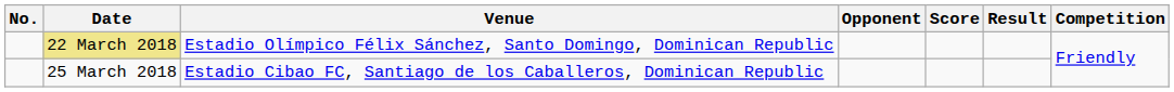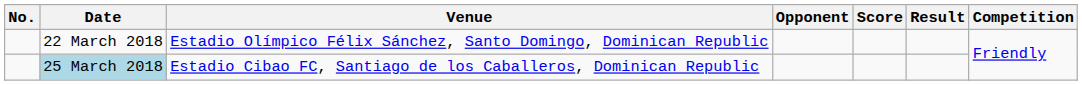22 March 2018 | Date: khaki background -> no background
25 March 2018 | Date: no background -> lightblue background
